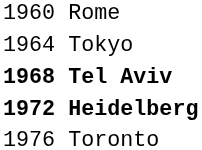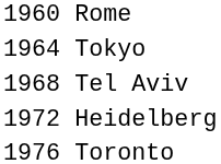1968 Tel Aviv | column 1: bold -> normal
1972 Heidelberg | column 1: bold -> normal
